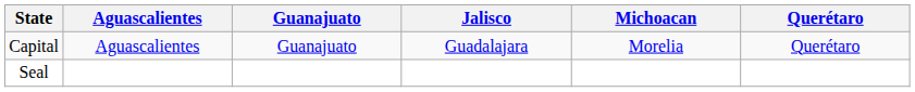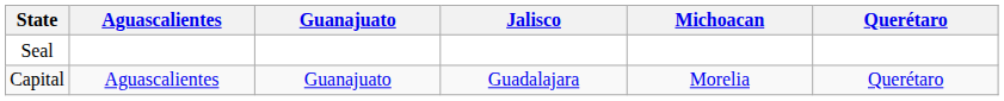rows swapped: Seal <-> Capital
